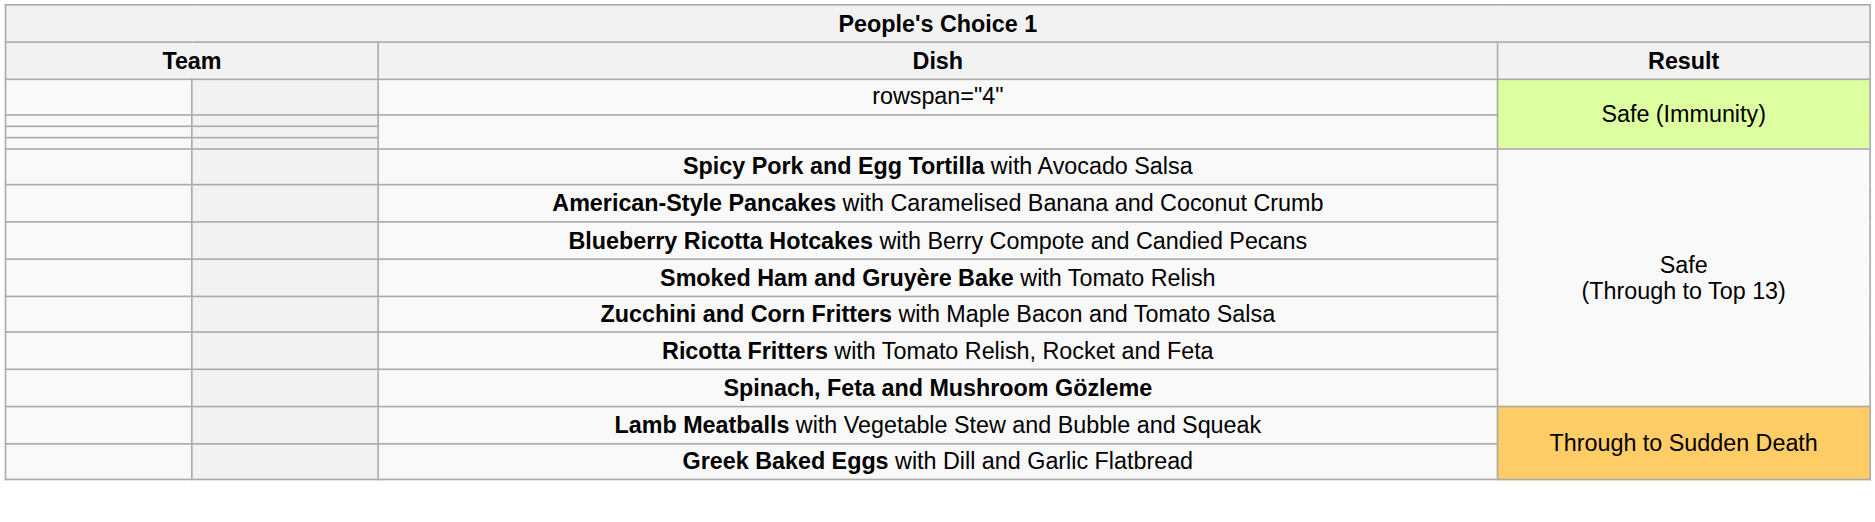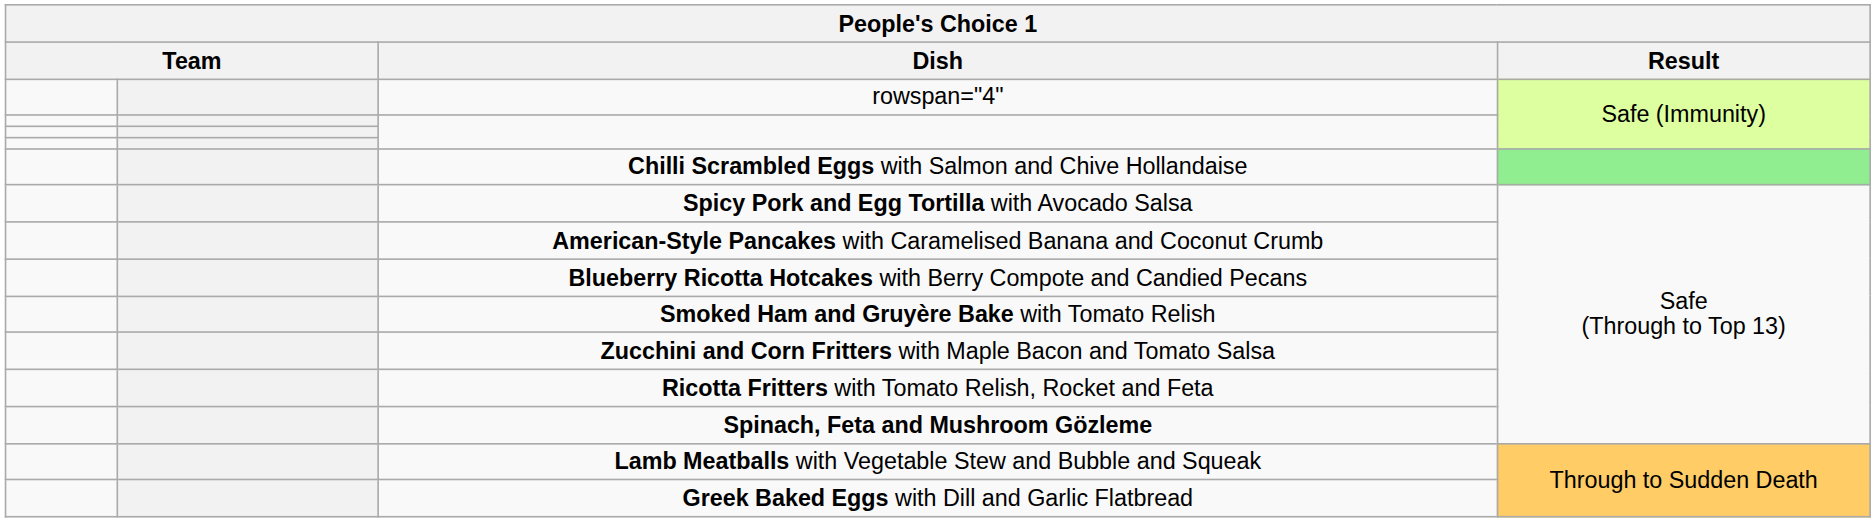+ row: Chilli Scrambled Eggs with Salmon and Chive Hollandaise
